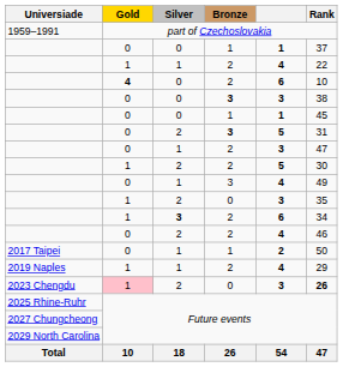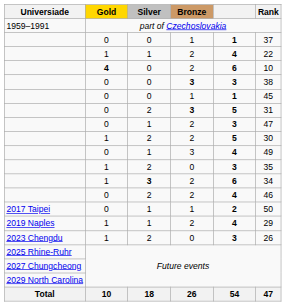2023 Chengdu | Gold: pink background -> no background
2023 Chengdu | Rank: bold -> normal
